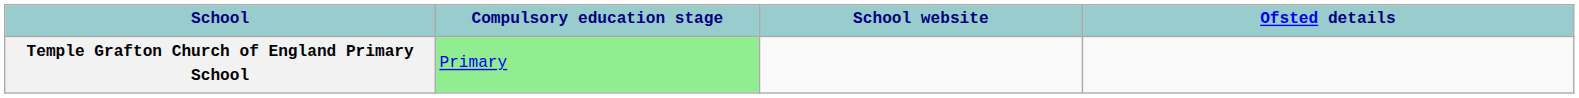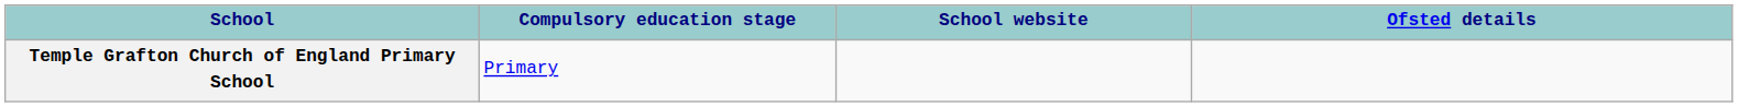Temple Grafton Church of England Primary School | Compulsory education stage: lightgreen background -> no background
